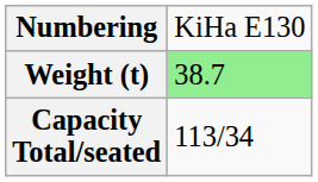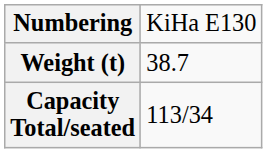Weight (t) | column 2: lightgreen background -> no background
